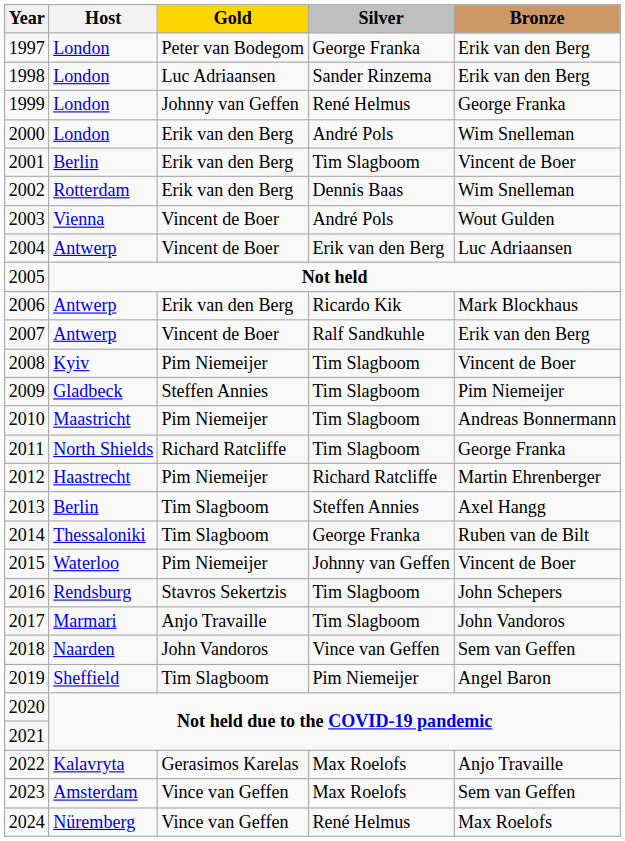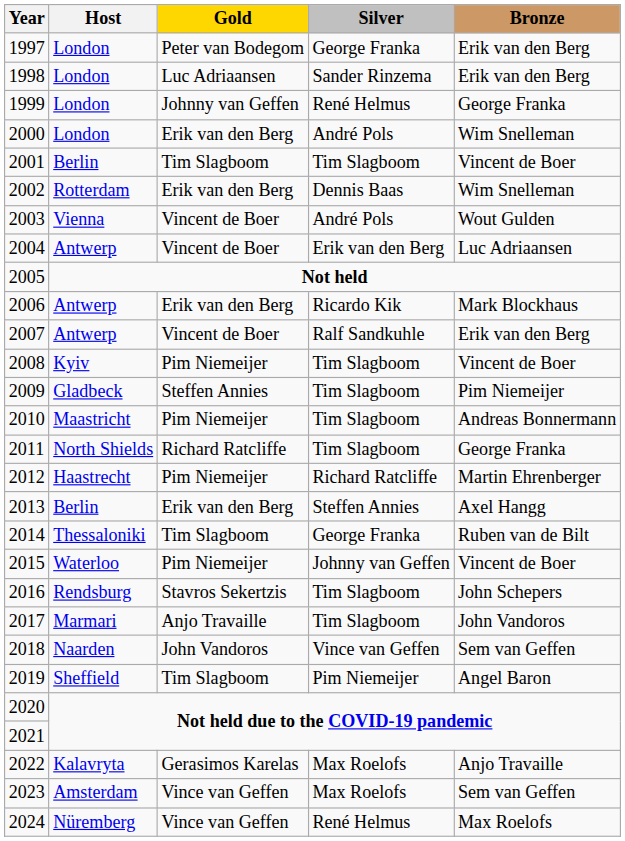2001 | Gold: Erik van den Berg -> Tim Slagboom
2013 | Gold: Tim Slagboom -> Erik van den Berg
